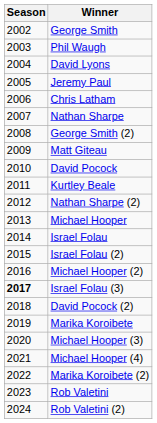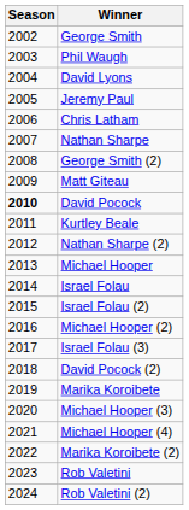David Pocock | Season: normal -> bold
Israel Folau (3) | Season: bold -> normal
